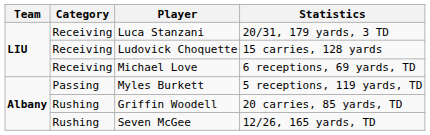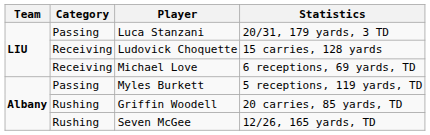Luca Stanzani | Category: Receiving -> Passing
